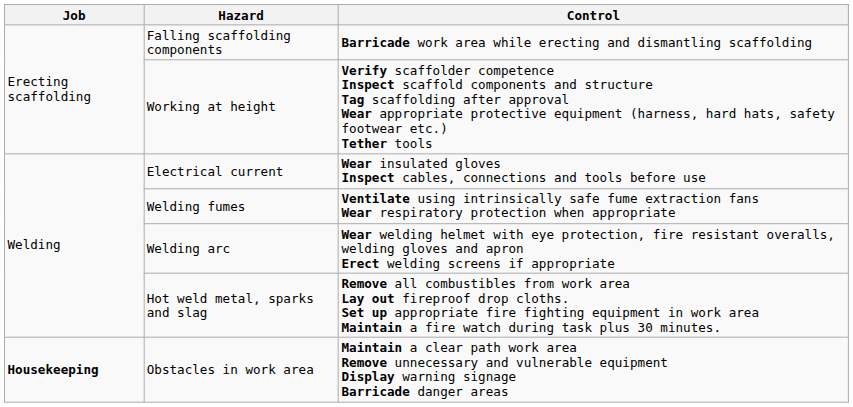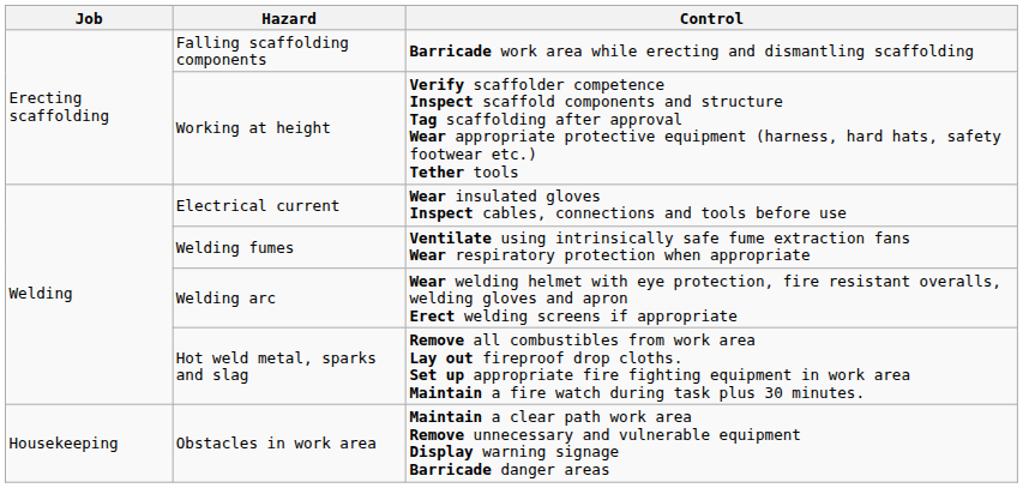Obstacles in work area | Job: bold -> normal
